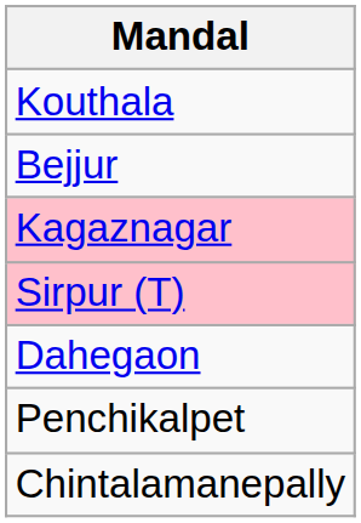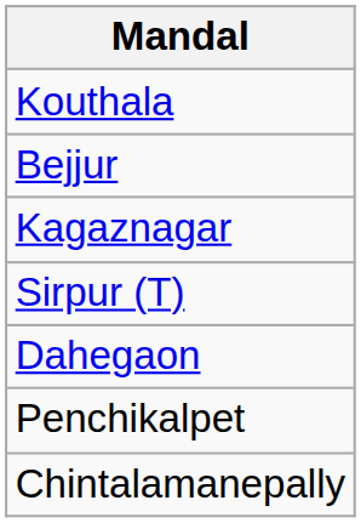row 4 | column 1: pink background -> no background
row 5 | column 1: pink background -> no background
